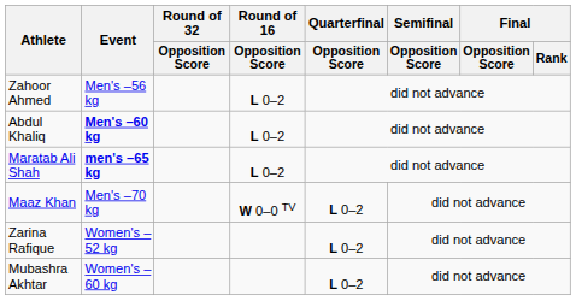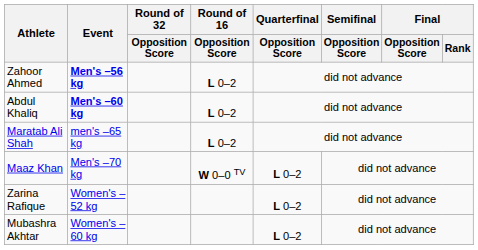Zahoor Ahmed | Event: normal -> bold
Maratab Ali Shah | Event: bold -> normal
